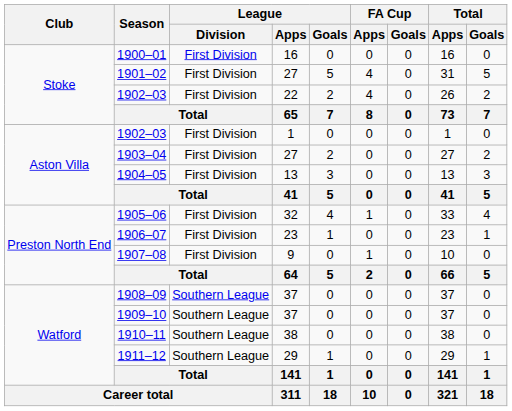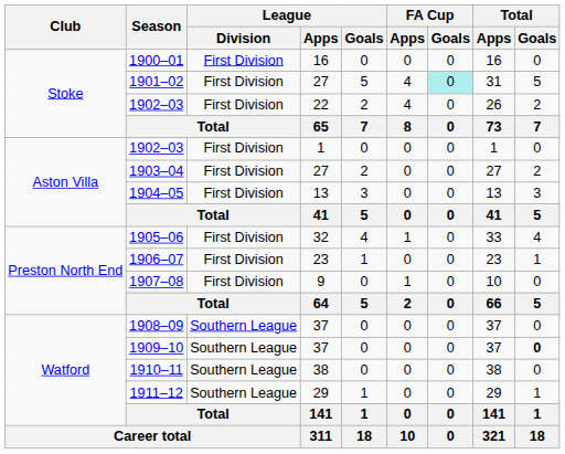1901–02 | FA Cup / Goals: no background -> paleturquoise background
1909–10 | Total / Goals: normal -> bold
